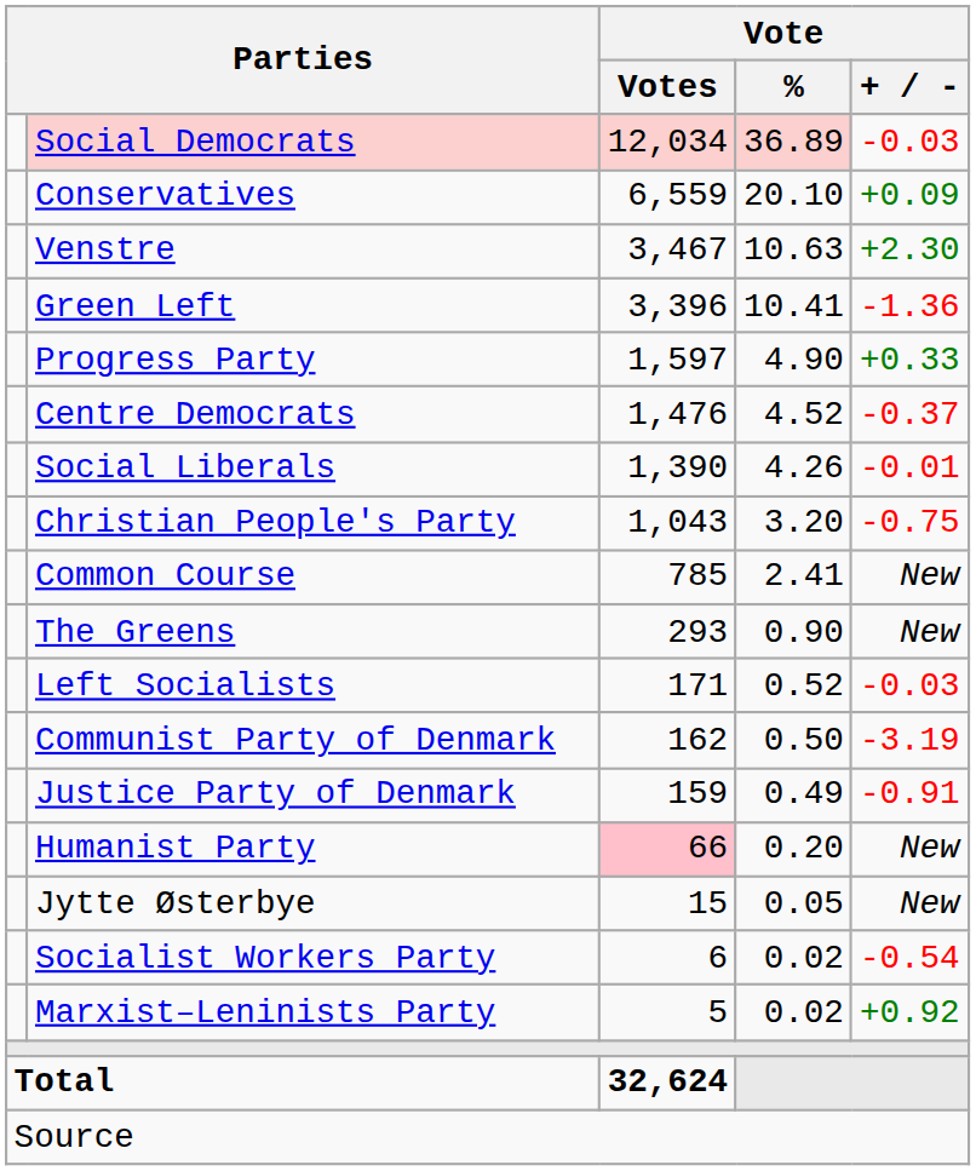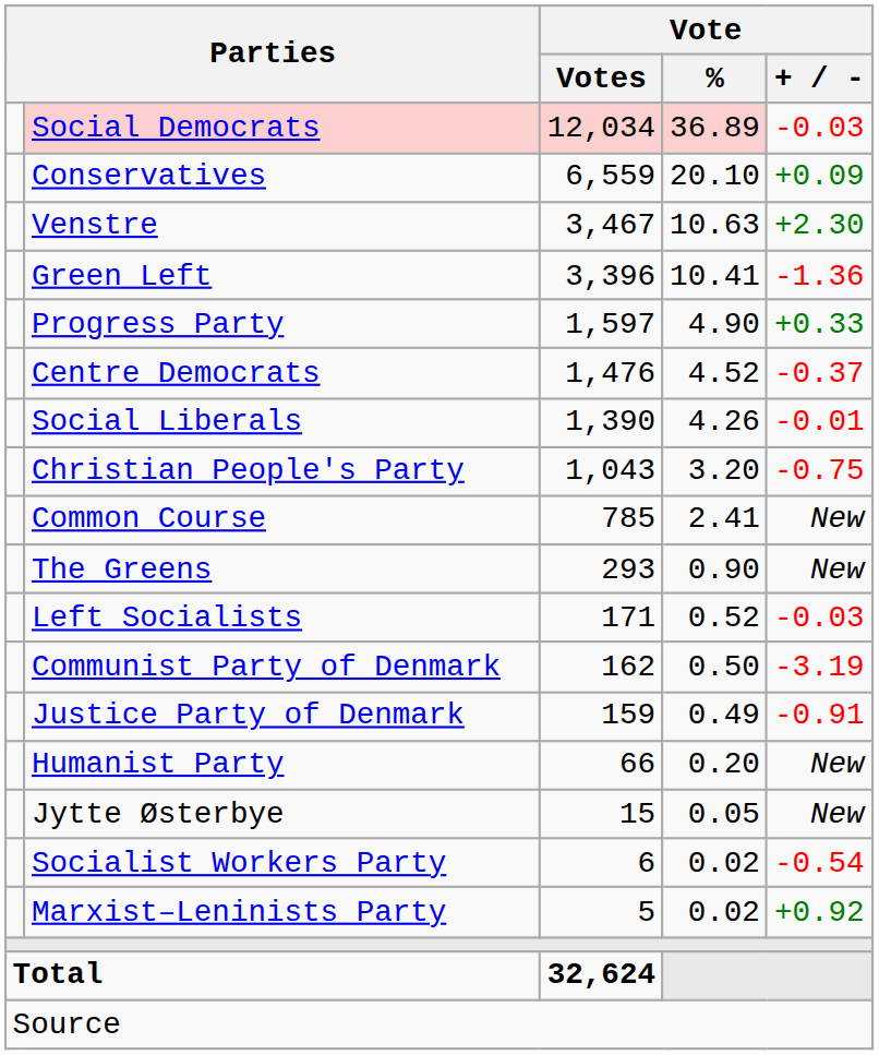Humanist Party | Vote / Votes: pink background -> no background
